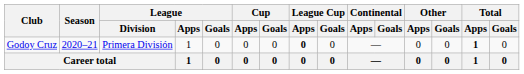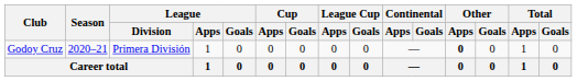Godoy Cruz | League Cup / Apps: bold -> normal
Godoy Cruz | Other / Apps: normal -> bold
Godoy Cruz | Total / Apps: bold -> normal
